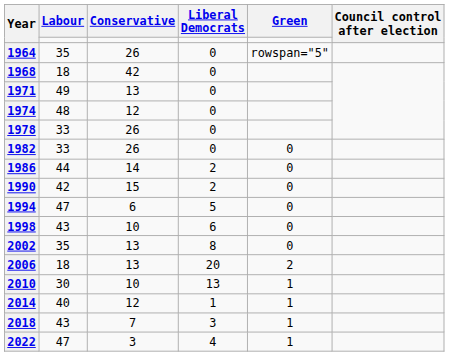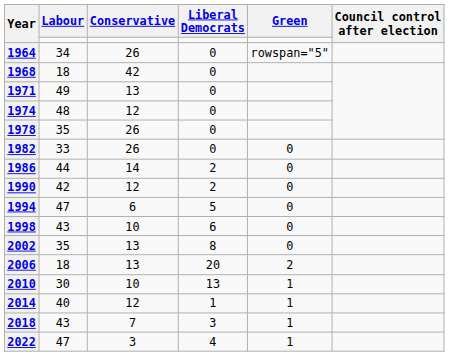1964 | Labour: 35 -> 34
1978 | Labour: 33 -> 35
1990 | Conservative: 15 -> 12
